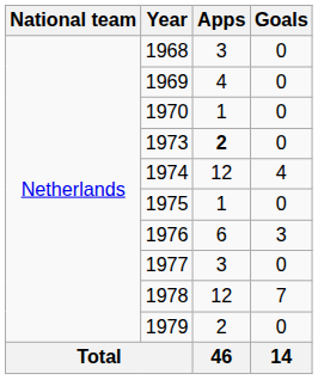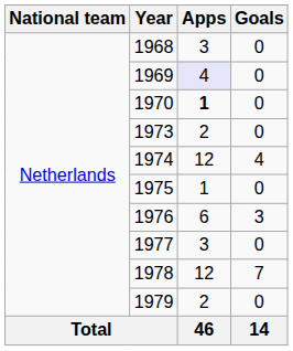1969 | Apps: no background -> lavender background
1970 | Apps: normal -> bold
1973 | Apps: bold -> normal
